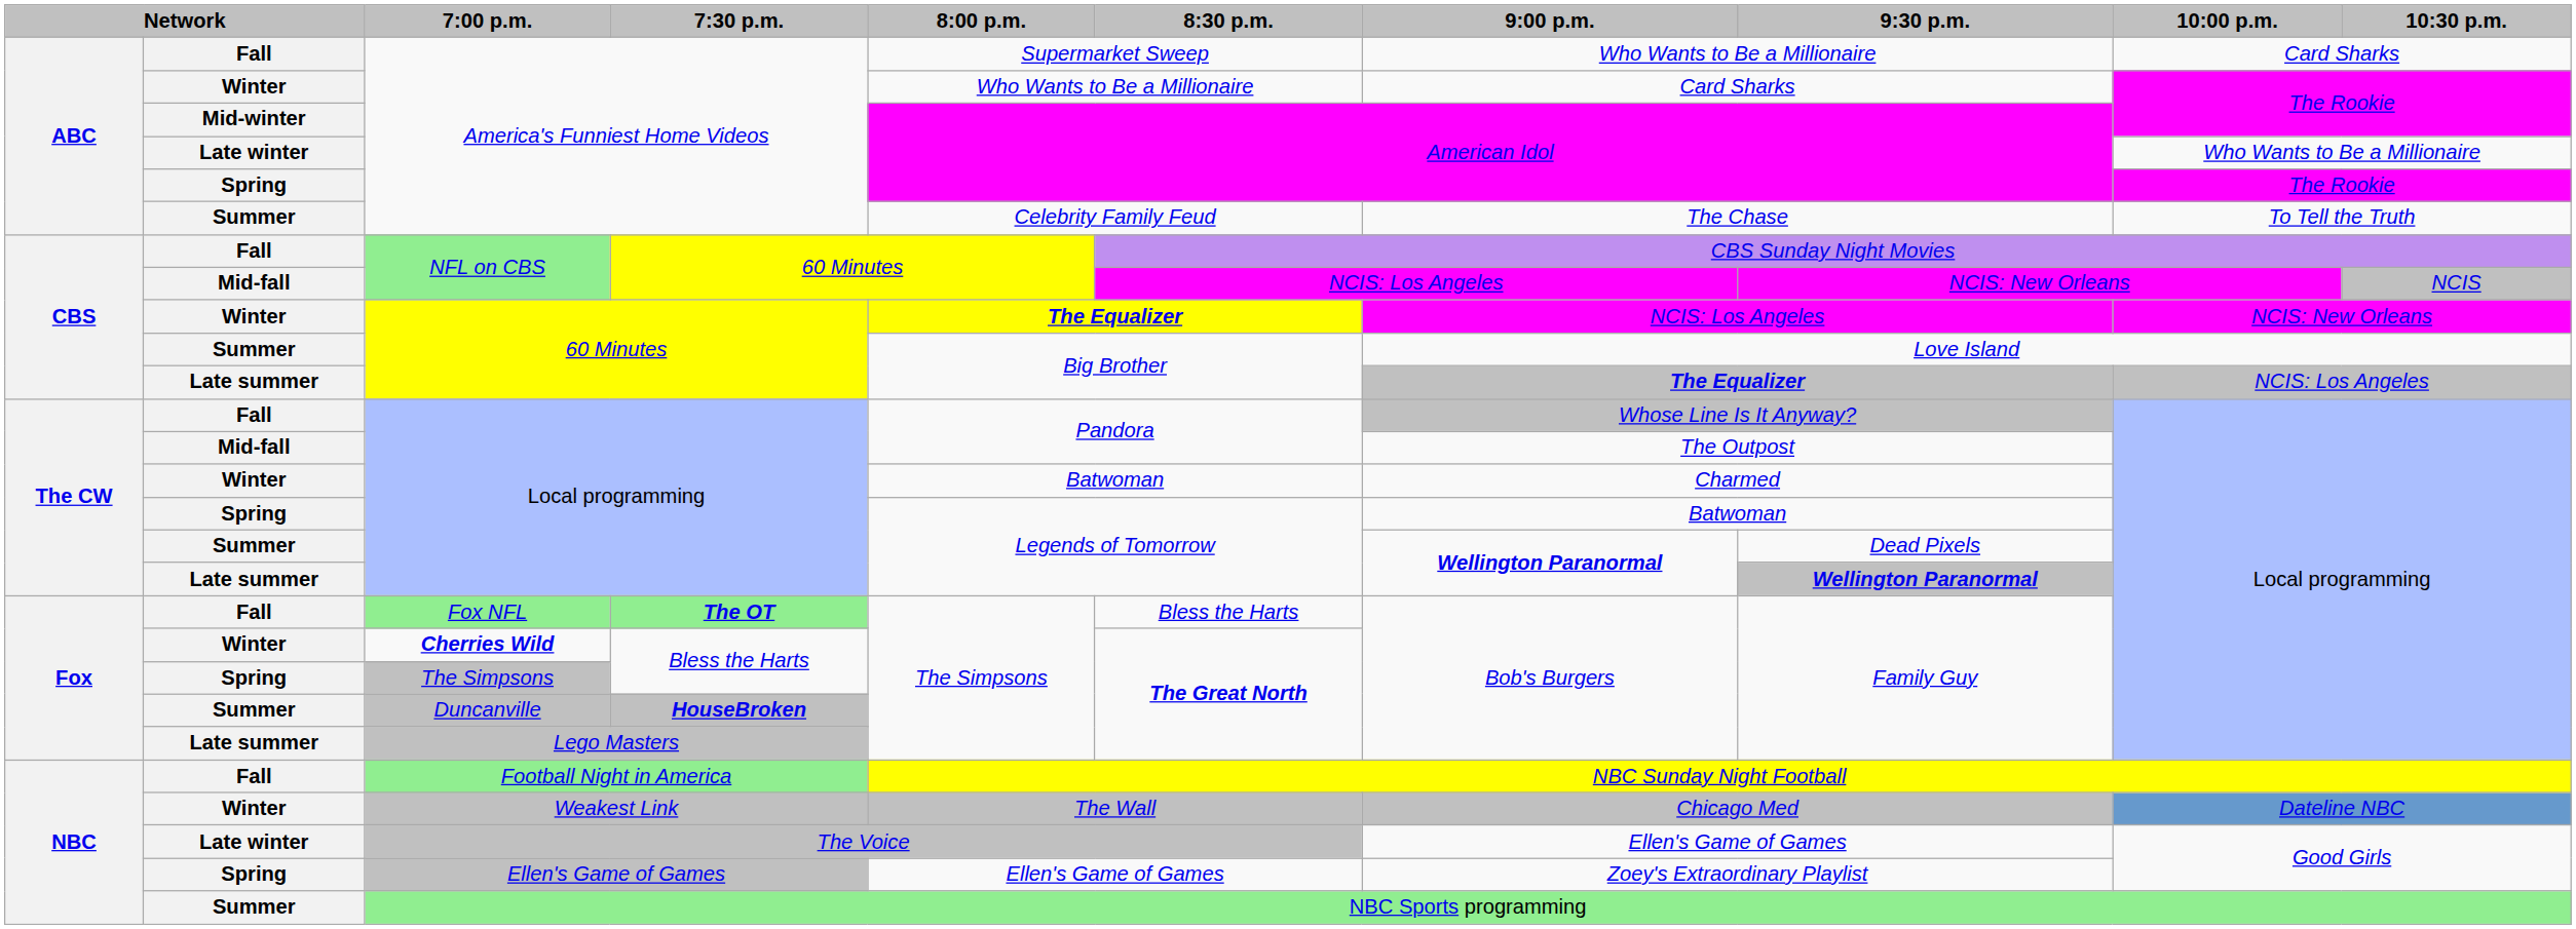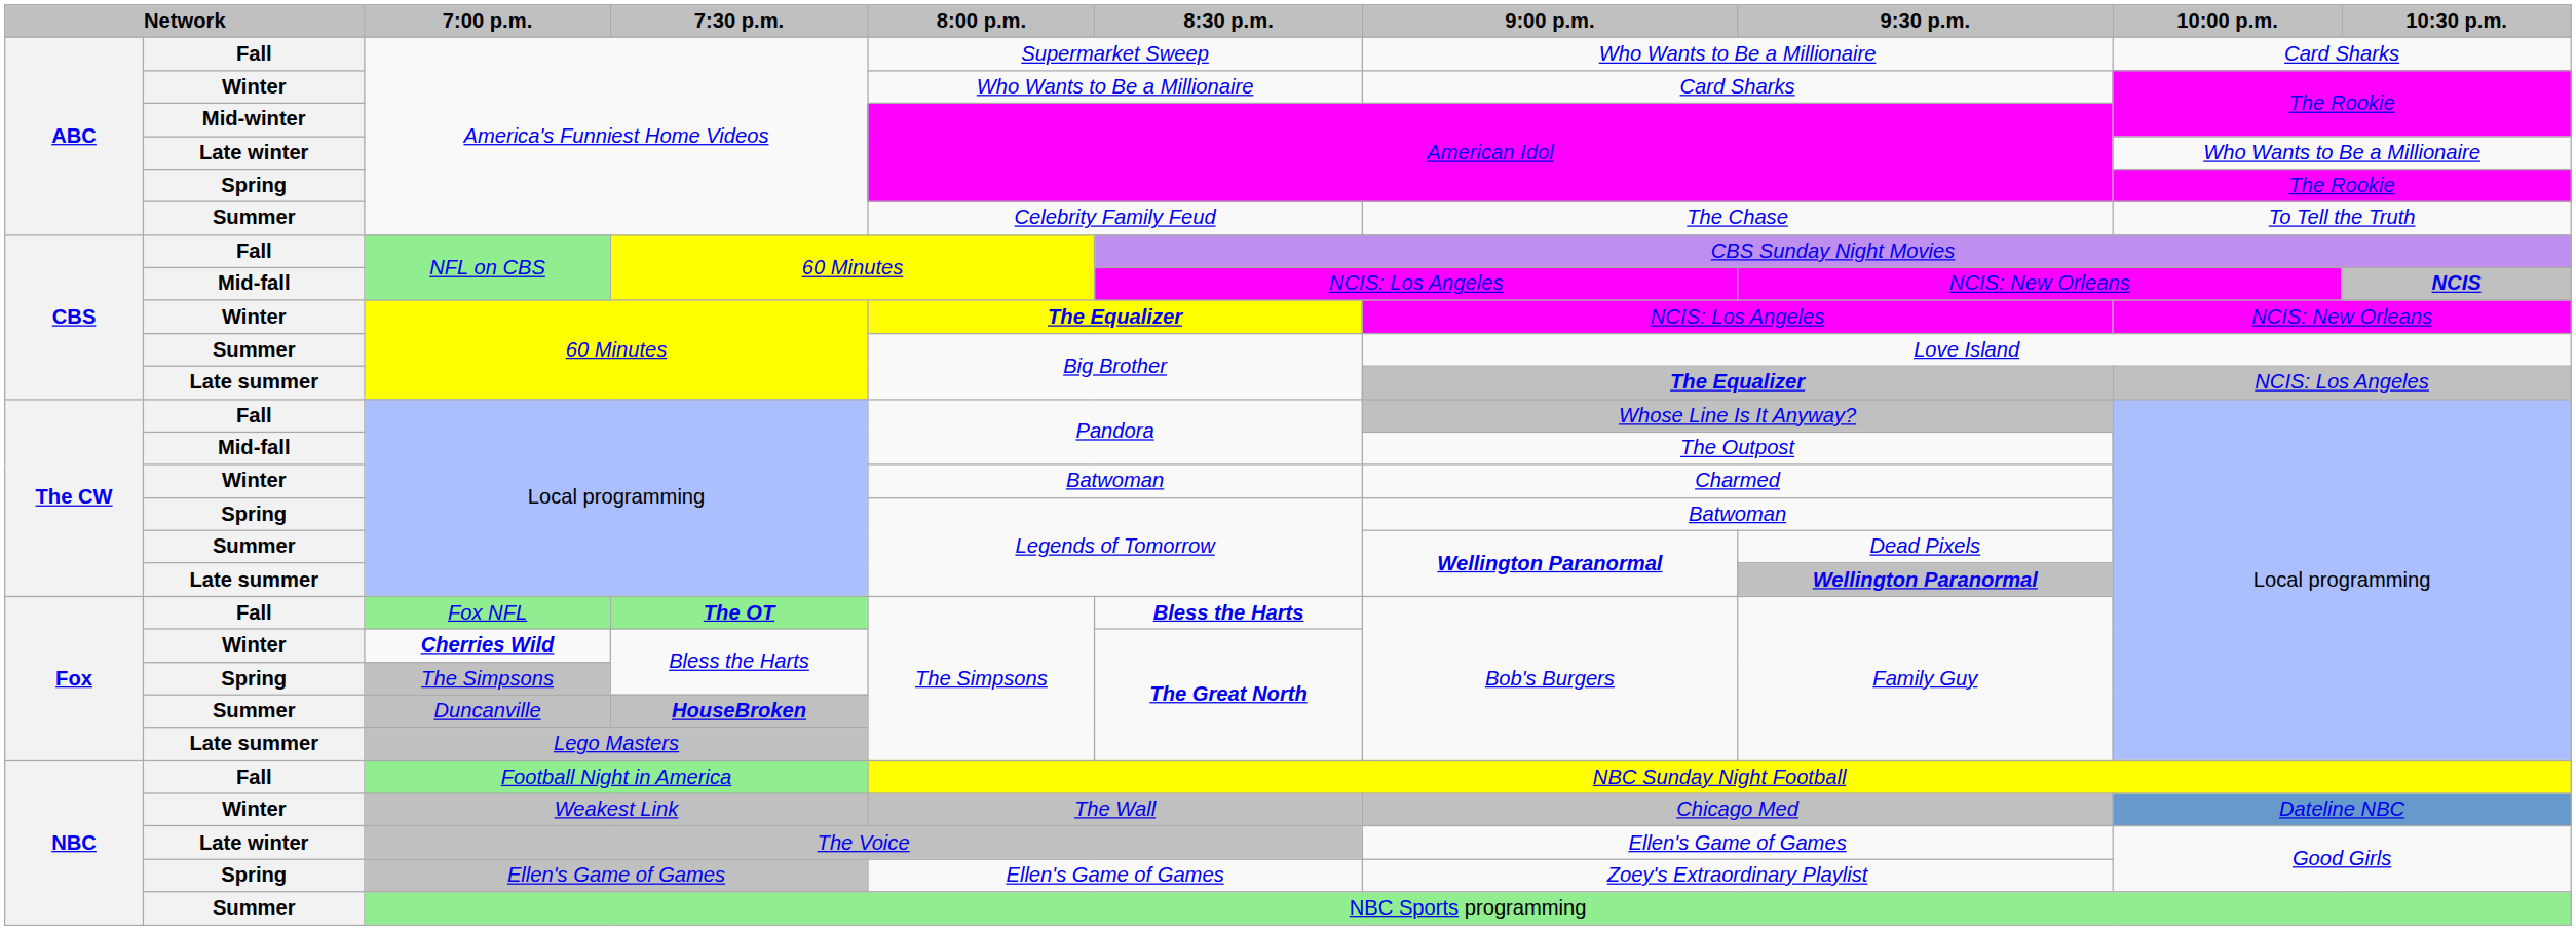Mid-fall / NFL on CBS | 10:30 p.m.: normal -> bold
Fox NFL | 8:30 p.m.: normal -> bold
